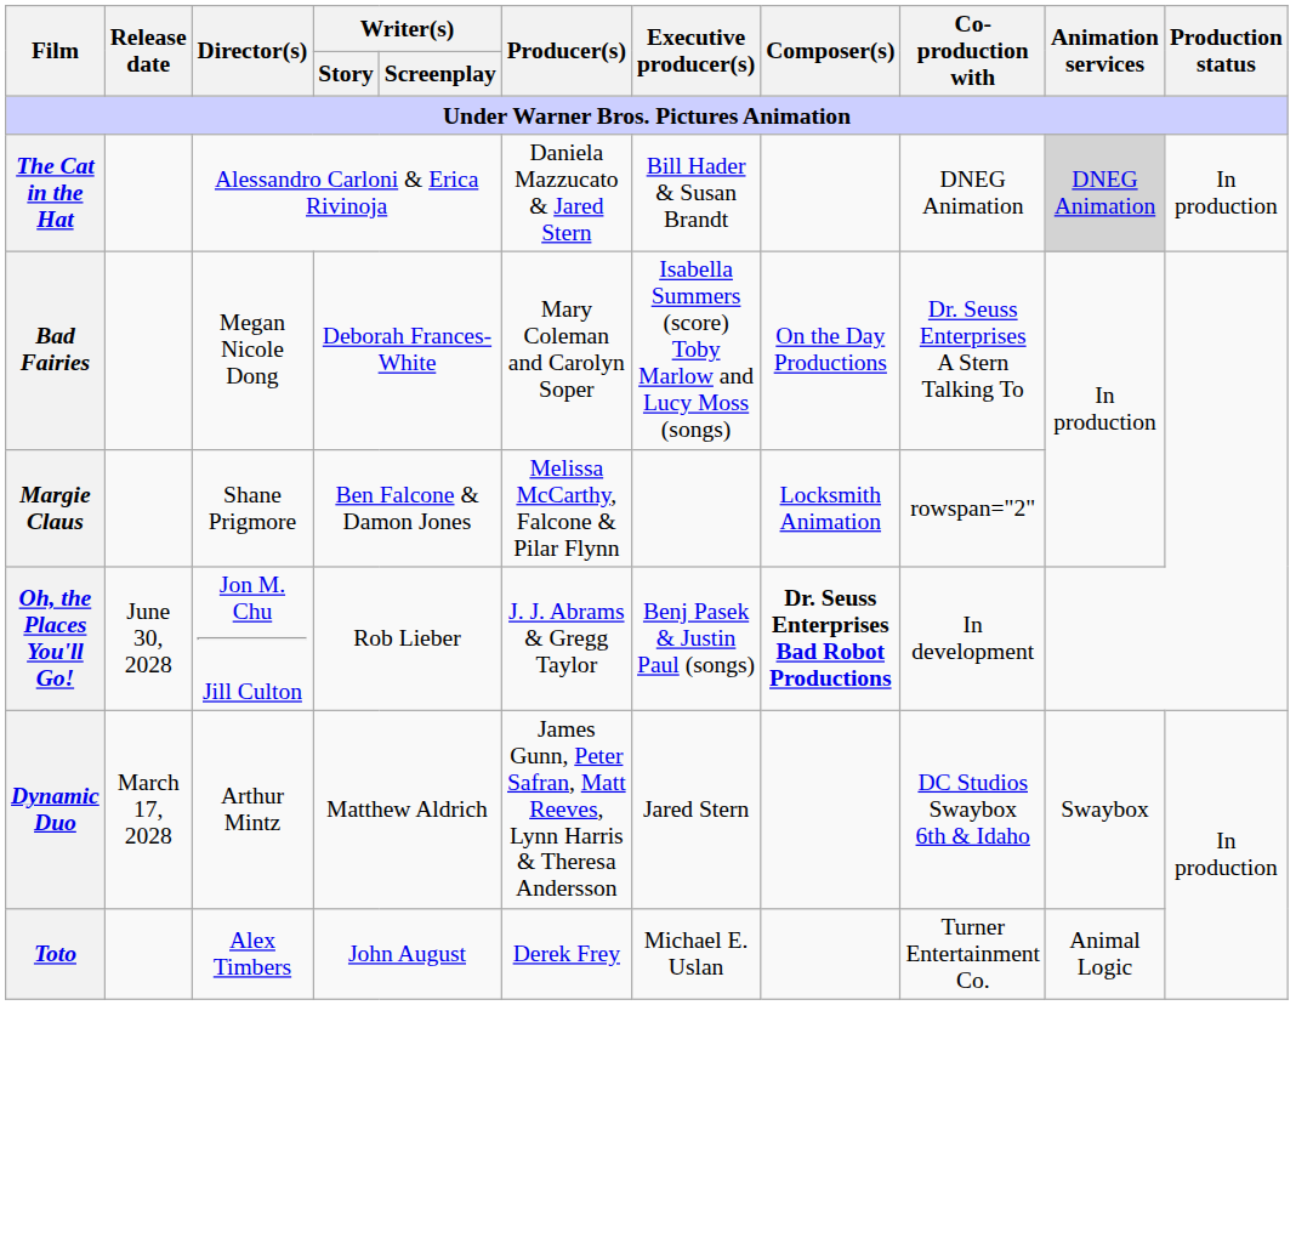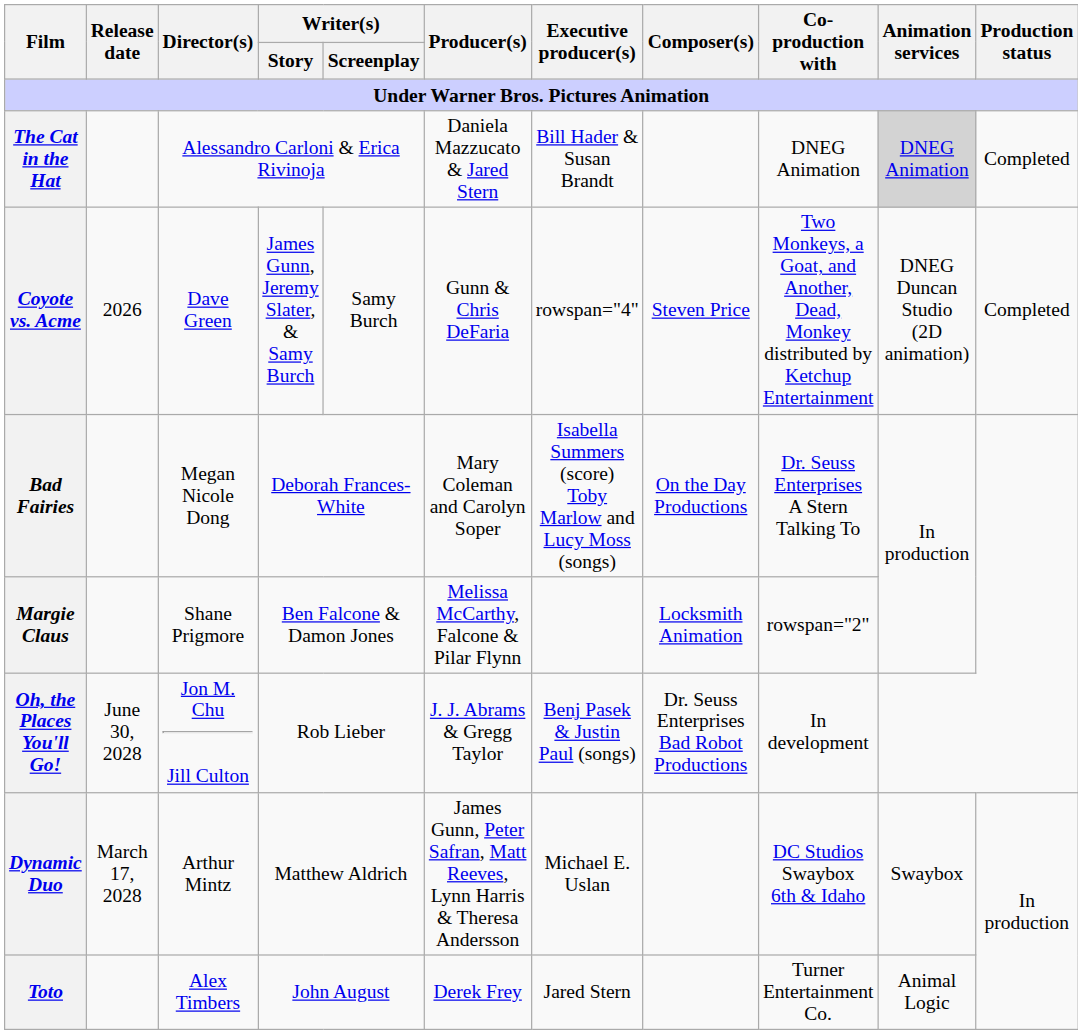The Cat in the Hat | Production status: In production -> Completed
+ row: Coyote vs. Acme | 2026 | Dave Green | James Gunn, Jeremy Slater, & Samy Burch | Samy Burch | Gunn & Chris DeFaria | rowspan="4" | Steven Price | Two Monkeys, a Goat, and Another, Dead, Monkey distributed by Ketchup Entertainment | DNEG Duncan Studio (2D animation) | Completed
Oh, the Places You'll Go! | Composer(s): bold -> normal
Dynamic Duo | Executive producer(s): Jared Stern -> Michael E. Uslan
Toto | Executive producer(s): Michael E. Uslan -> Jared Stern
